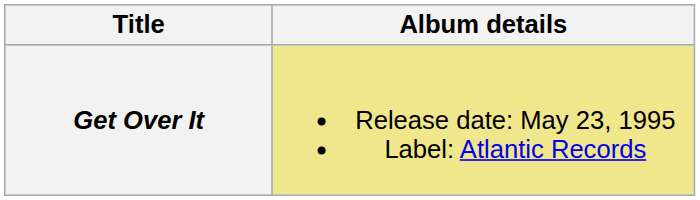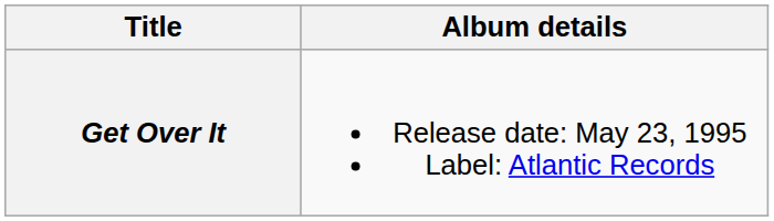Get Over It | Album details: khaki background -> no background
